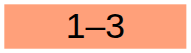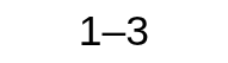row 1 | column 1: lightsalmon background -> no background
